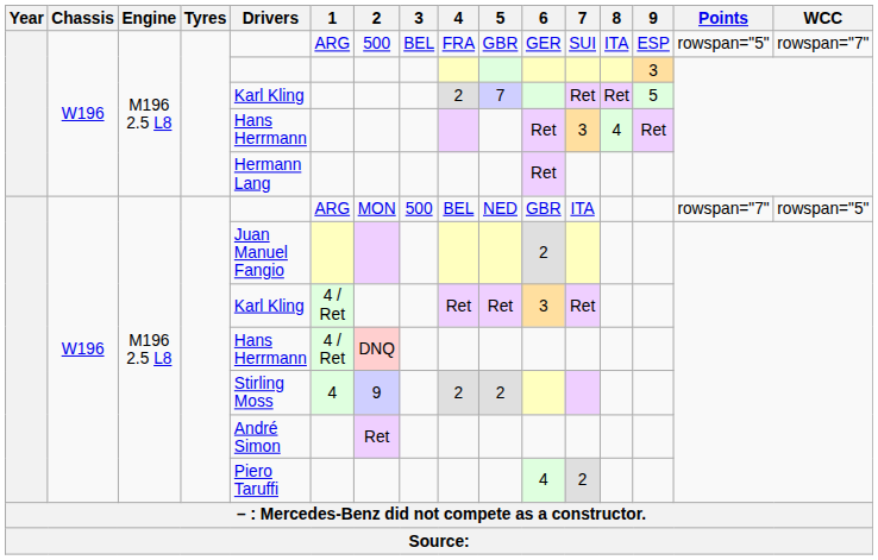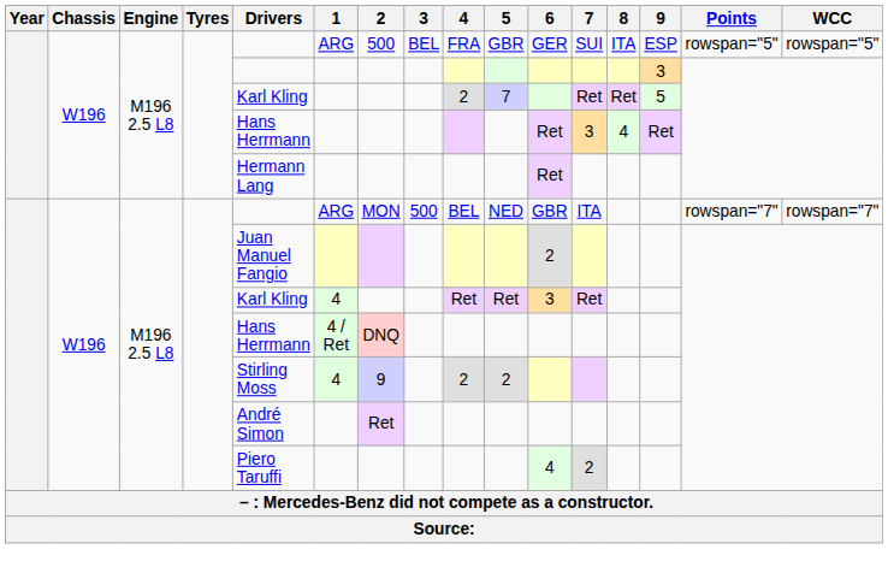row 2 | WCC: rowspan="7" -> rowspan="5"
row 7 | WCC: rowspan="5" -> rowspan="7"
row 9 | 1: 4 / Ret -> 4
